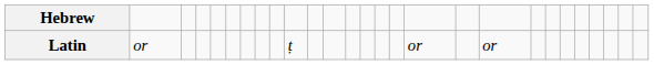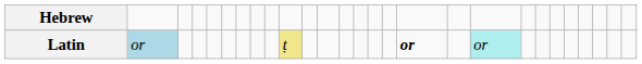Latin | column 2: no background -> lightblue background
Latin | column 10: no background -> khaki background
Latin | column 17: normal -> bold
Latin | column 19: no background -> paleturquoise background
